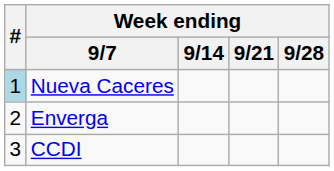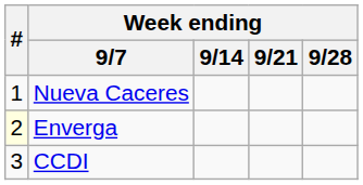Nueva Caceres | #: lightblue background -> no background
Enverga | #: no background -> lightyellow background
